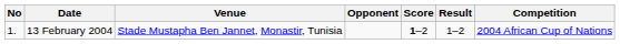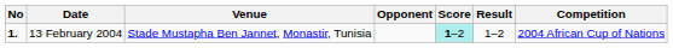13 February 2004 | No: normal -> bold
13 February 2004 | Score: no background -> paleturquoise background
